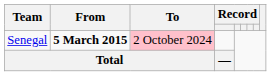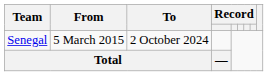Senegal | From: bold -> normal
Senegal | To: pink background -> no background
